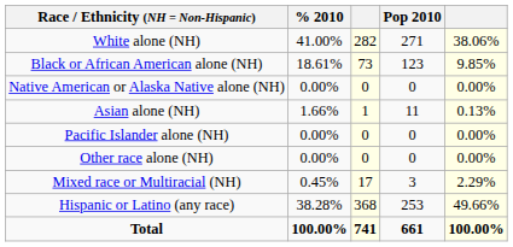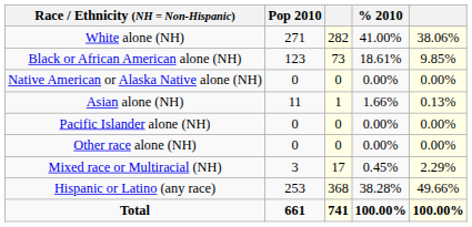columns swapped: Pop 2010 <-> % 2010
